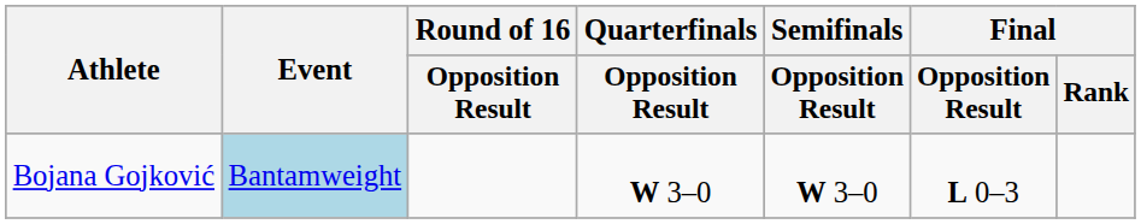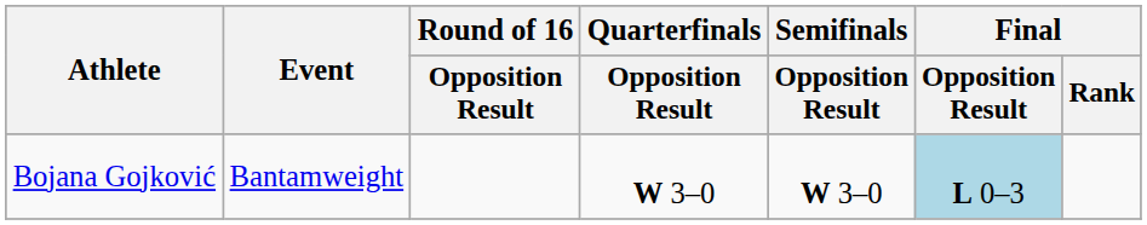Bojana Gojković | Event: lightblue background -> no background
Bojana Gojković | Final / Opposition Result: no background -> lightblue background
